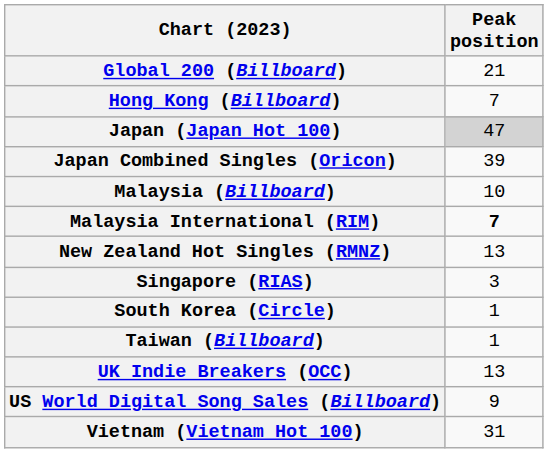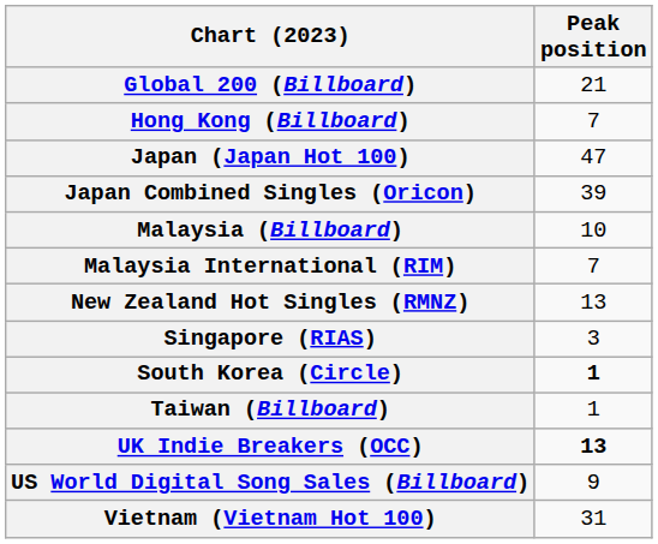Japan (Japan Hot 100) | Peak position: lightgrey background -> no background
Malaysia International (RIM) | Peak position: bold -> normal
South Korea (Circle) | Peak position: normal -> bold
UK Indie Breakers (OCC) | Peak position: normal -> bold
